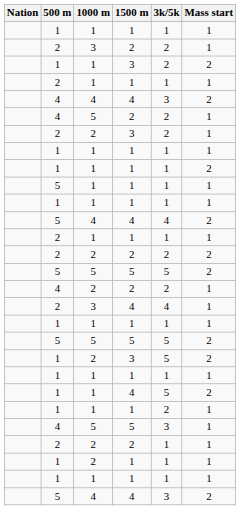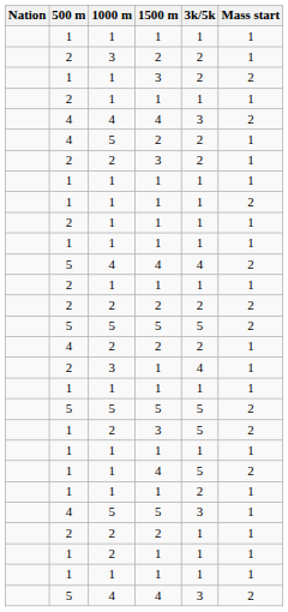row 11 | 500 m: 5 -> 2
row 18 | 1500 m: 4 -> 1
